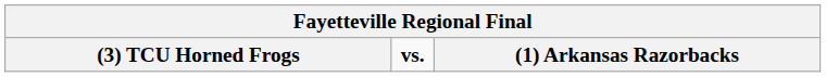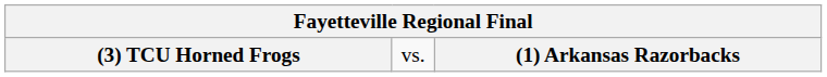(3) TCU Horned Frogs | column 2: bold -> normal
